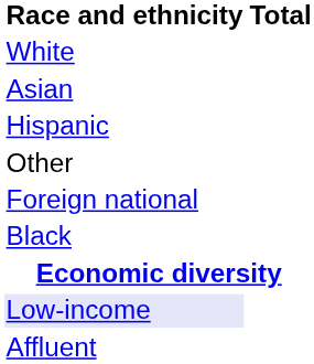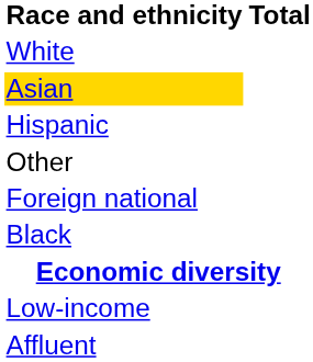Asian | Race and ethnicity: no background -> gold background
Low-income | Race and ethnicity: lavender background -> no background
